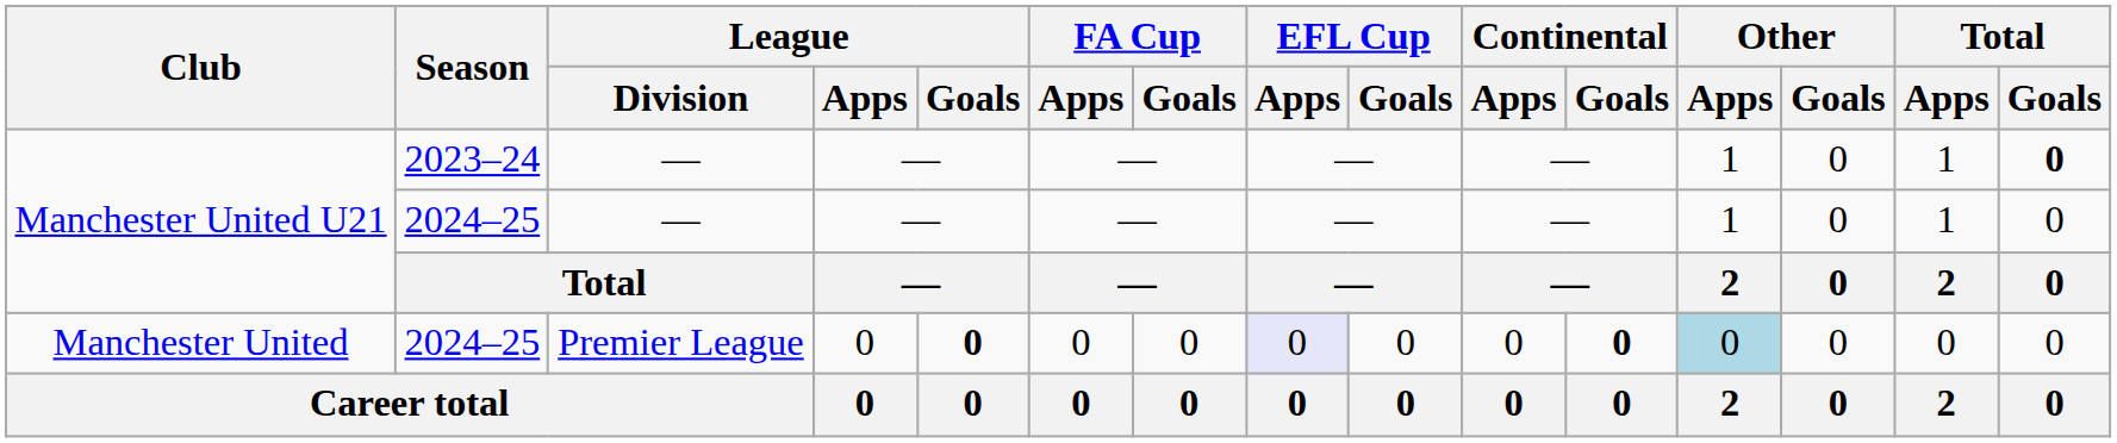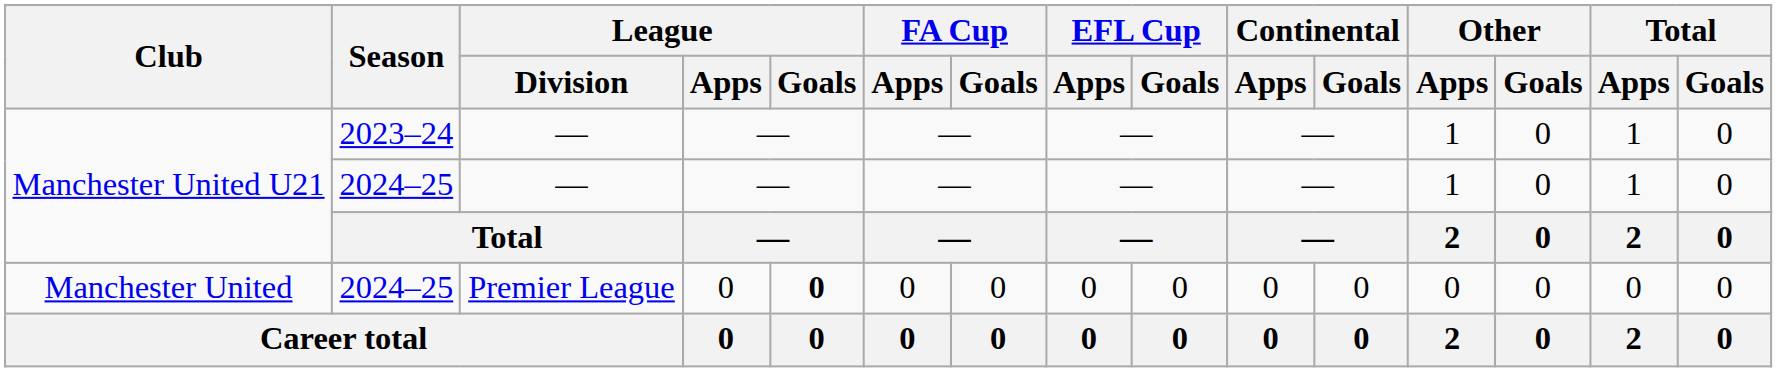Manchester United U21 / 2023–24 | Total / Goals: bold -> normal
Manchester United | EFL Cup / Apps: lavender background -> no background
Manchester United | Continental / Goals: bold -> normal
Manchester United | Other / Apps: lightblue background -> no background
